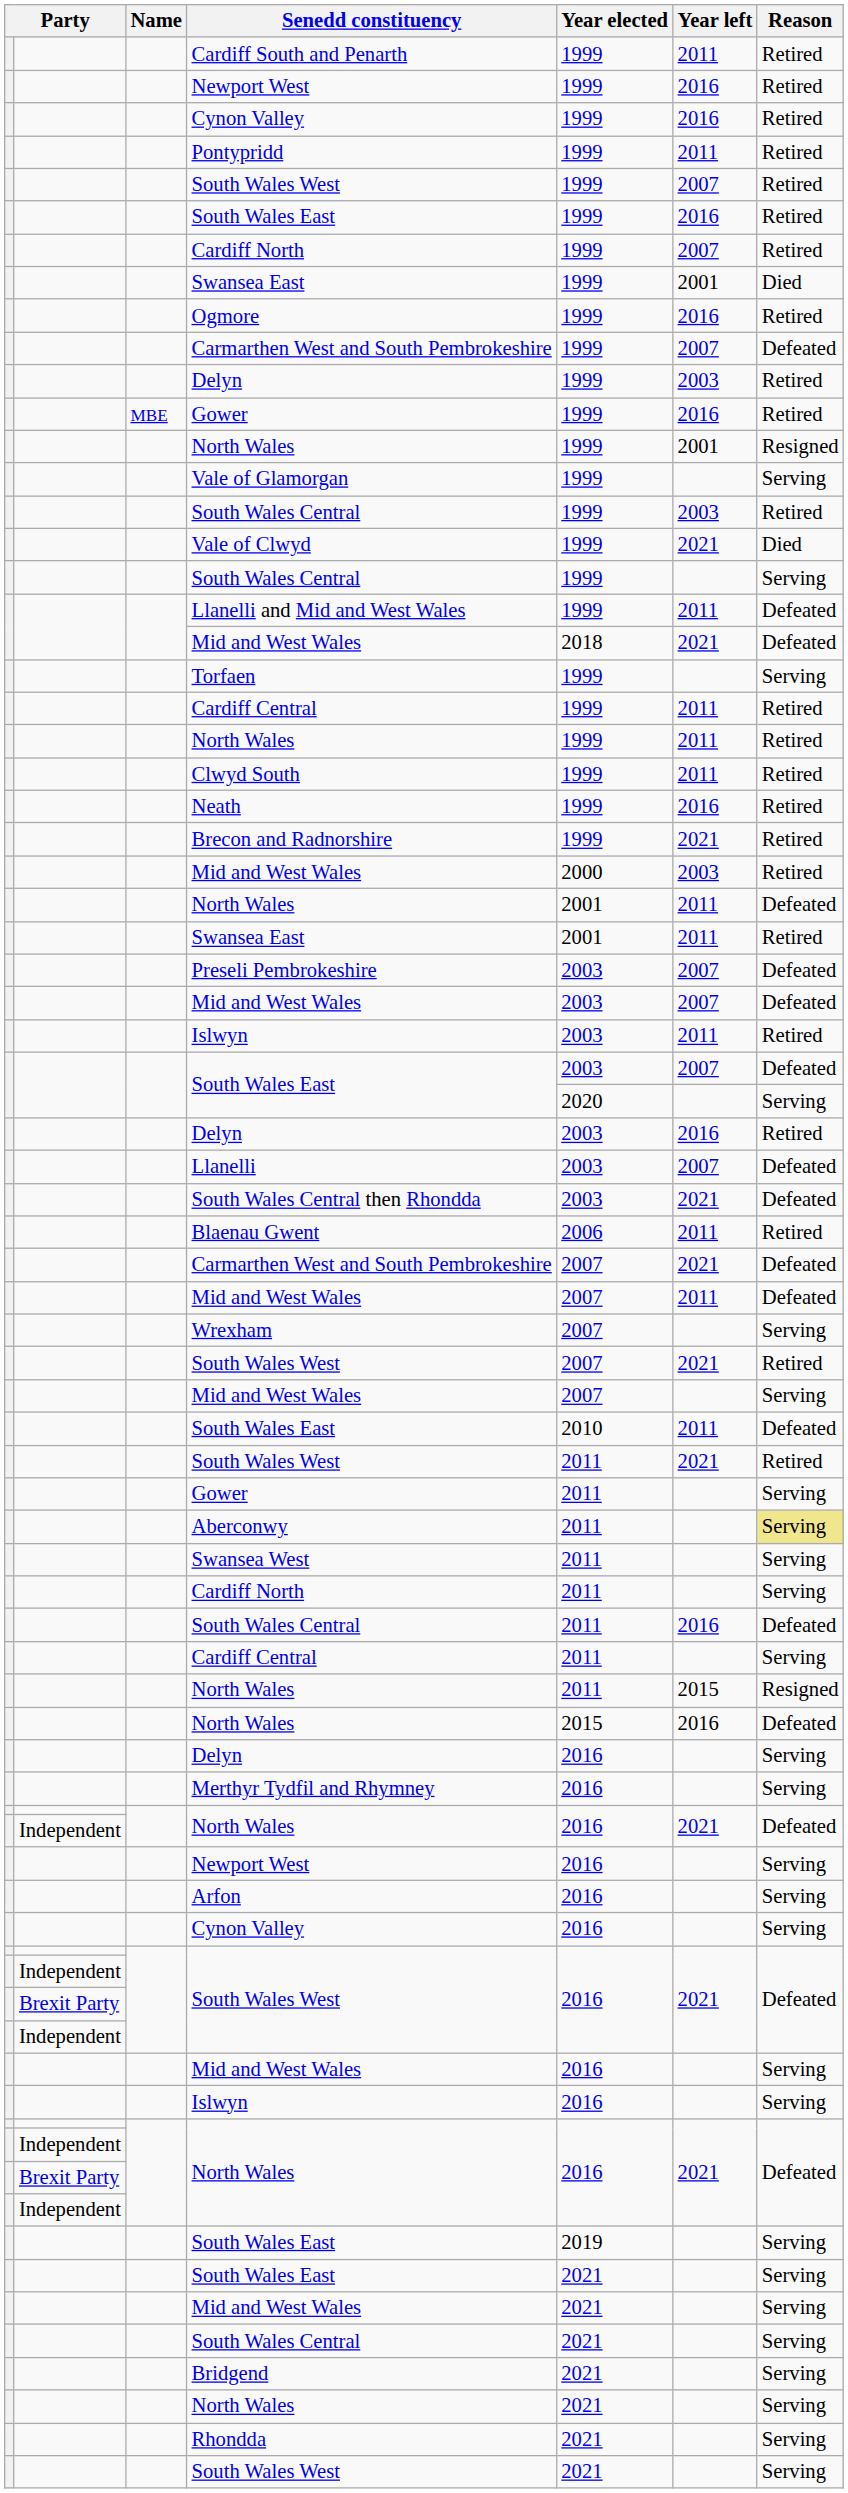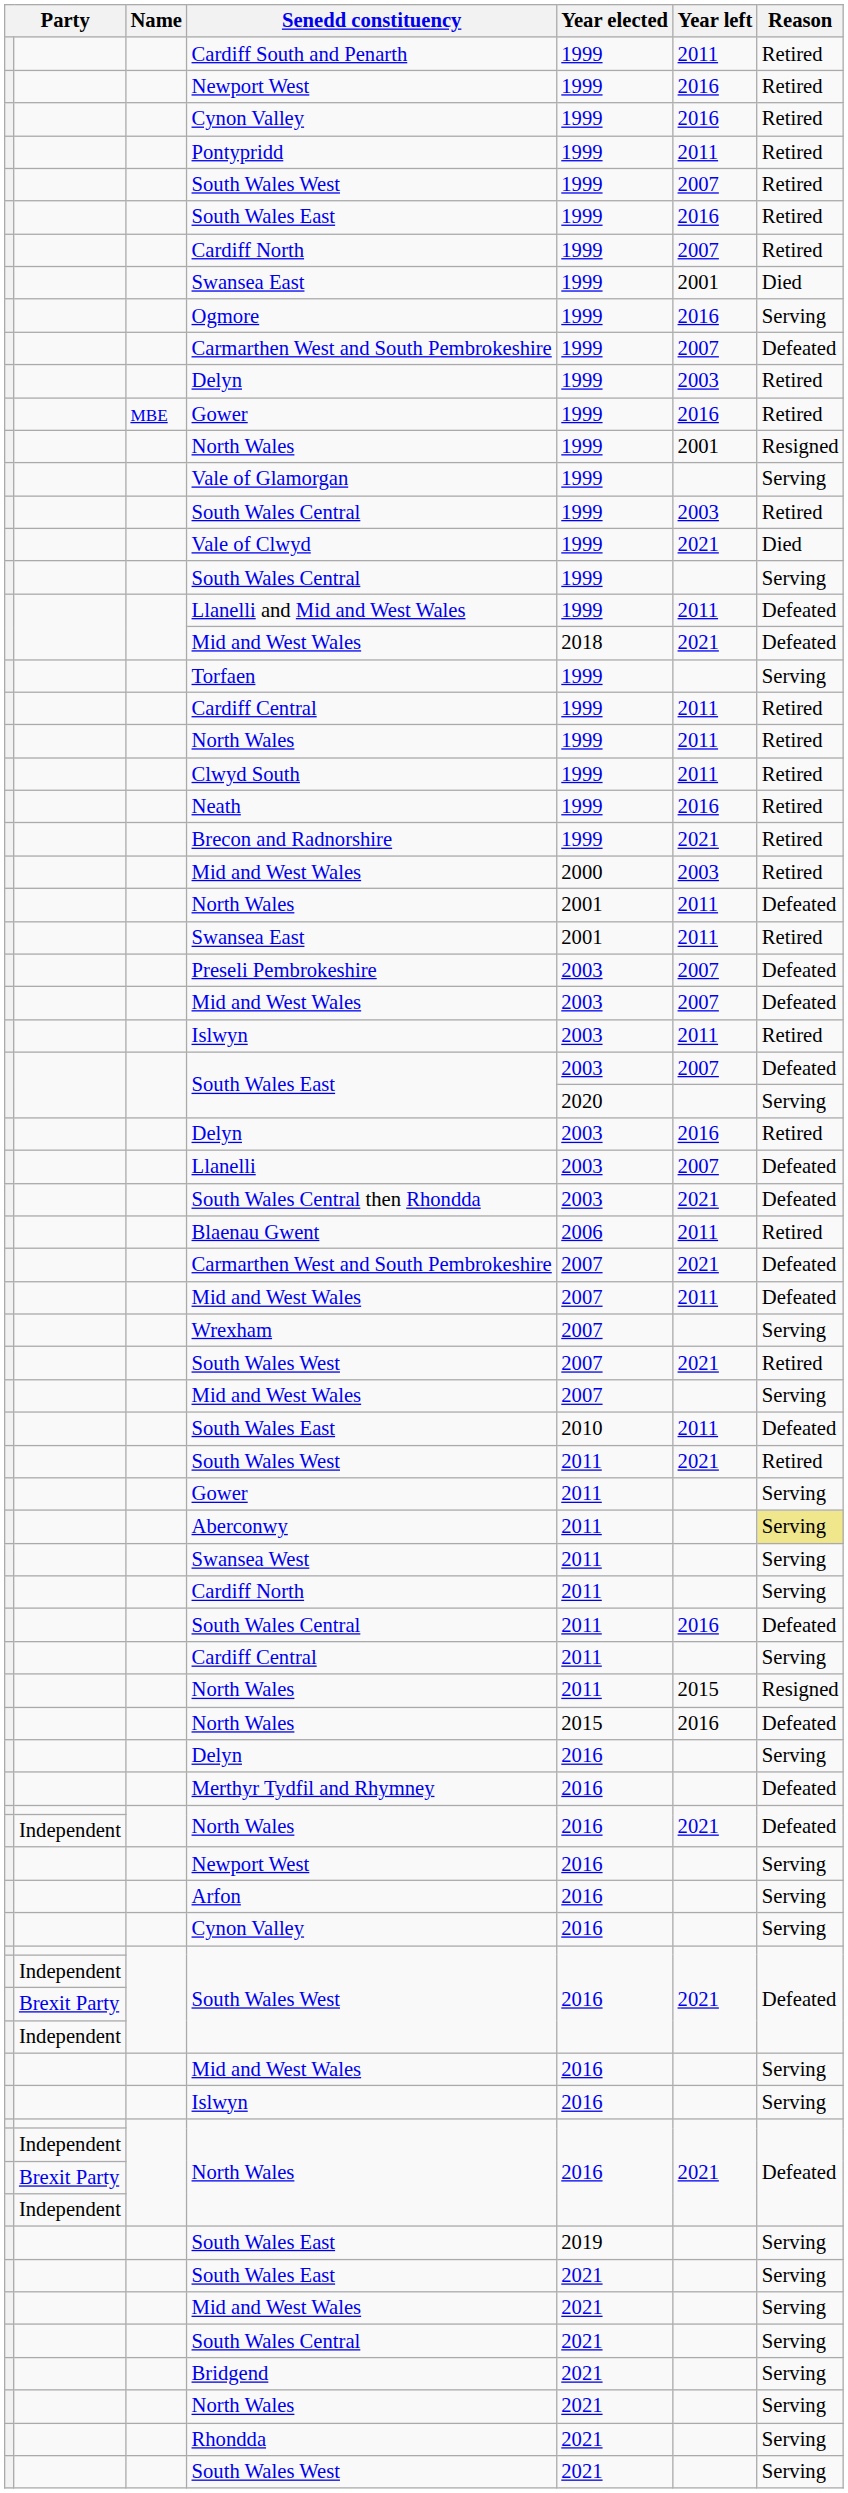Ogmore | Reason: Retired -> Serving
Merthyr Tydfil and Rhymney | Reason: Serving -> Defeated
